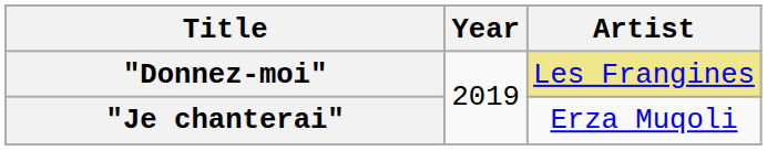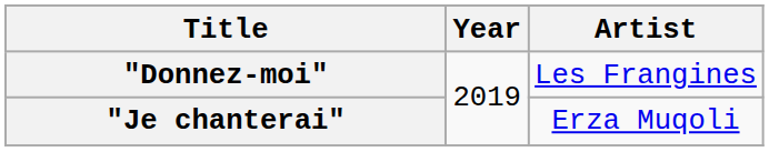"Donnez-moi" | Artist: khaki background -> no background
